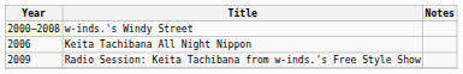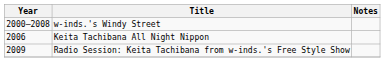w-inds.'s Windy Street | Year: lightyellow background -> no background
